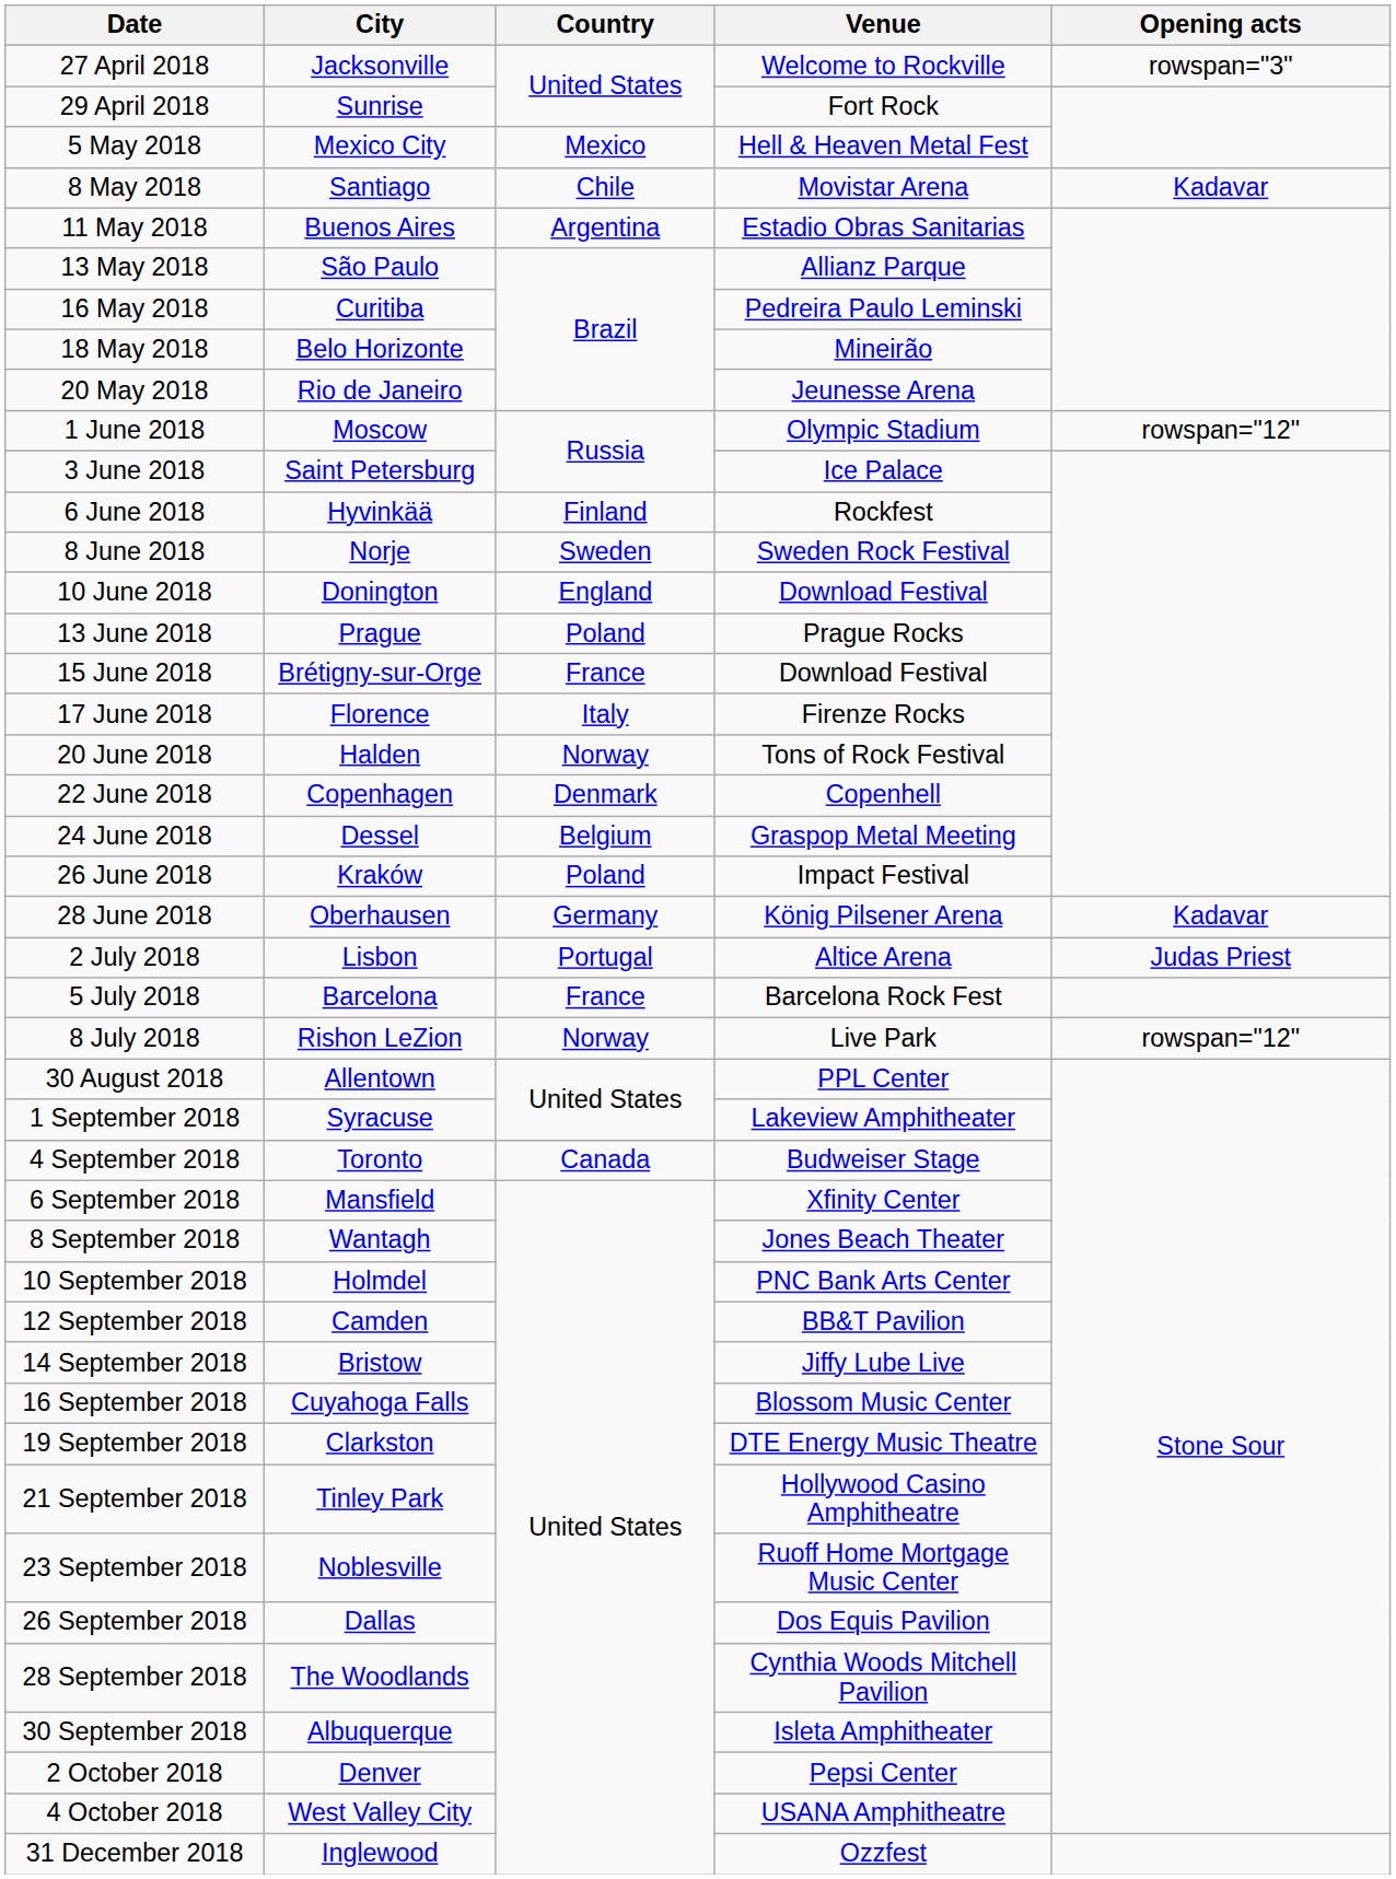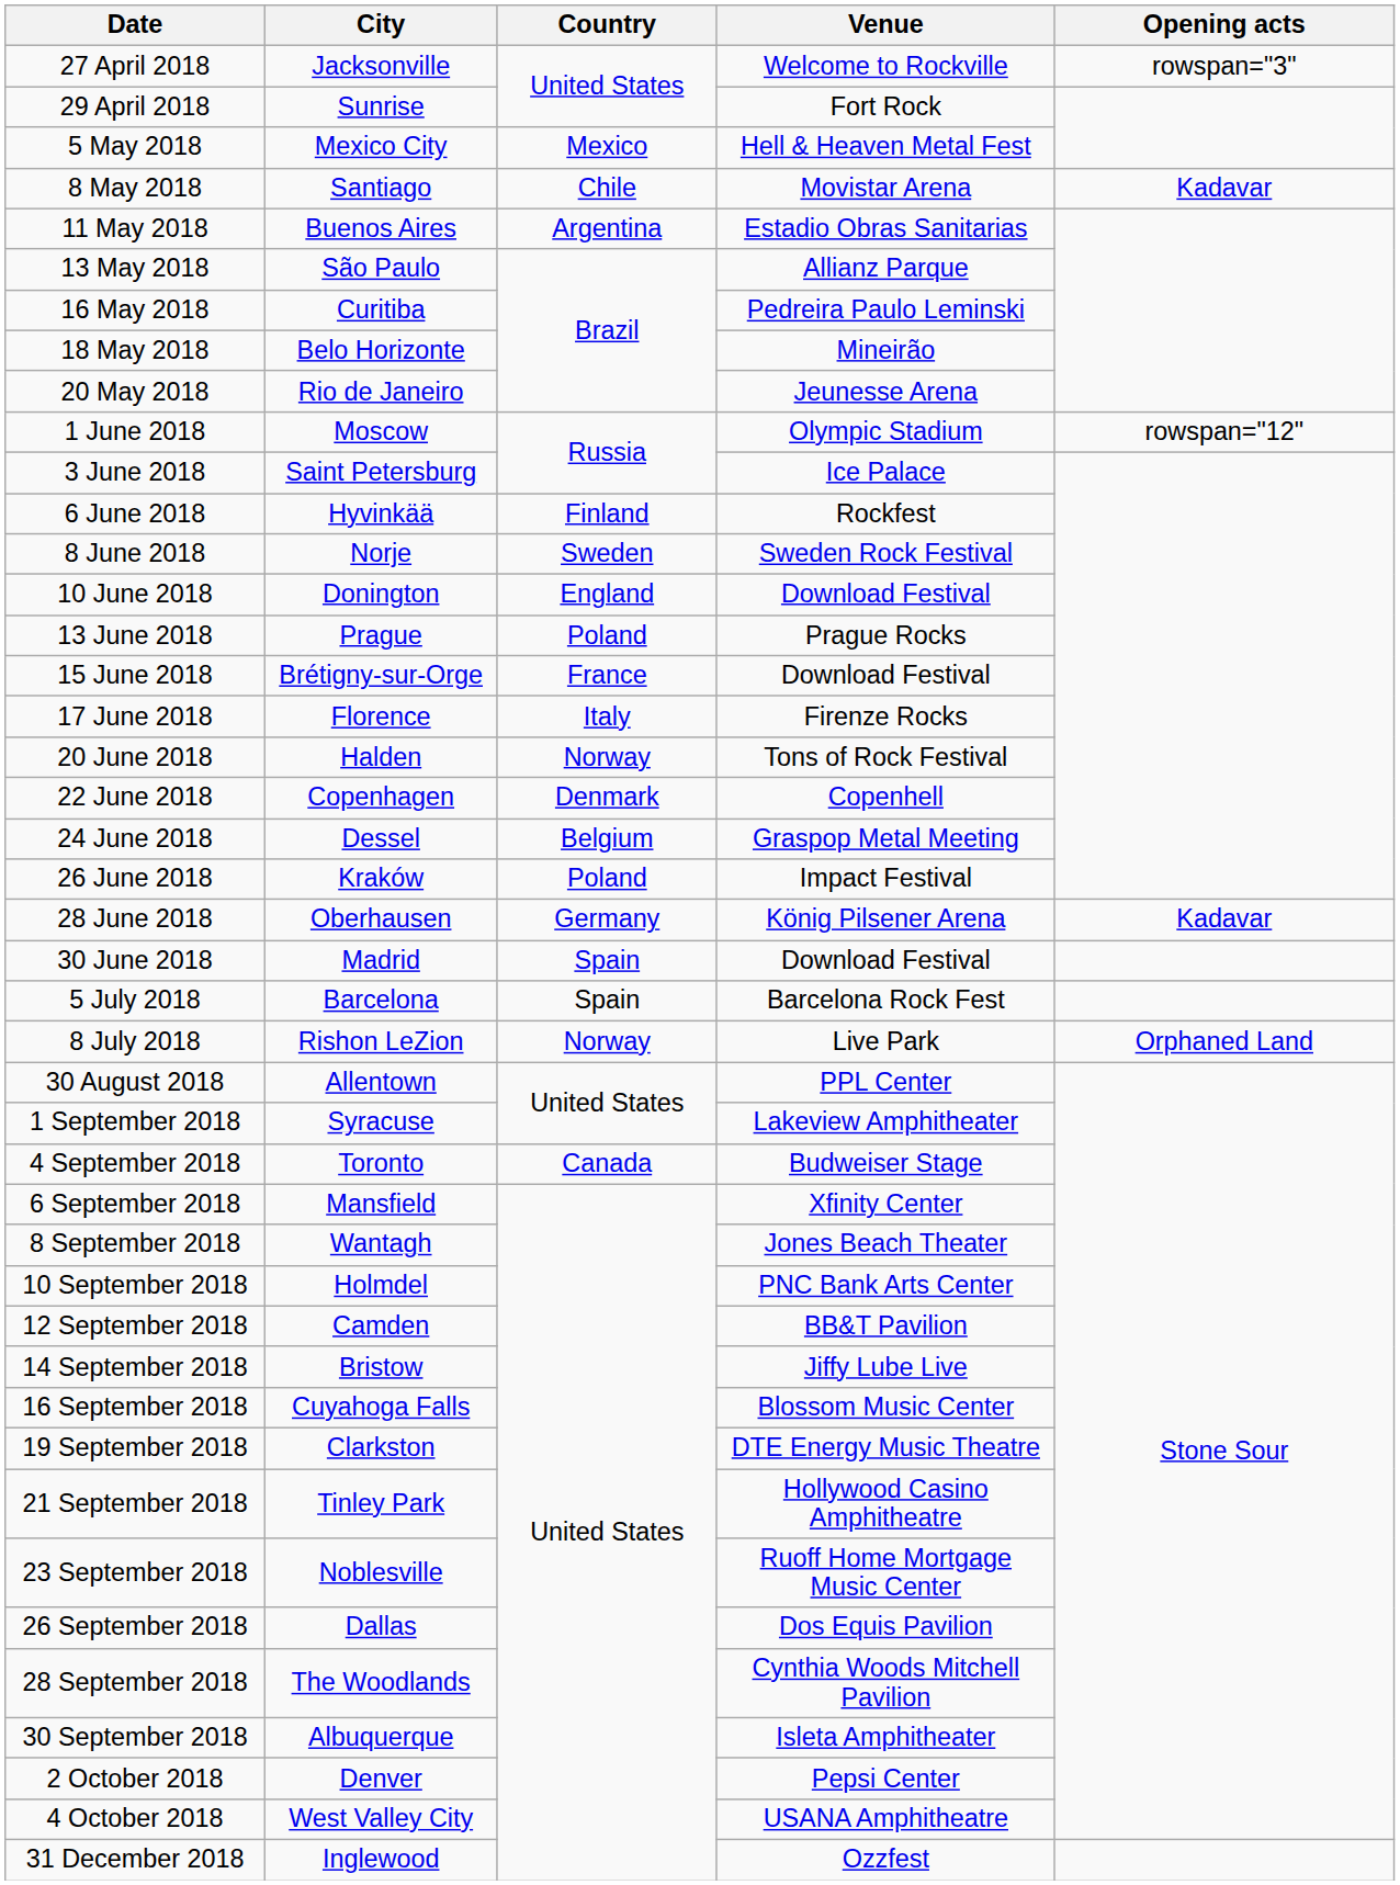+ row: 30 June 2018 | Madrid | Spain | Download Festival
- row: 2 July 2018 | Lisbon | Portugal | Altice Arena | Judas Priest
5 July 2018 | Country: France -> Spain
8 July 2018 | Opening acts: rowspan="12" -> Orphaned Land
